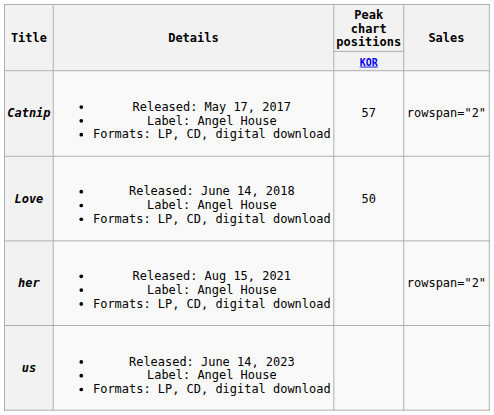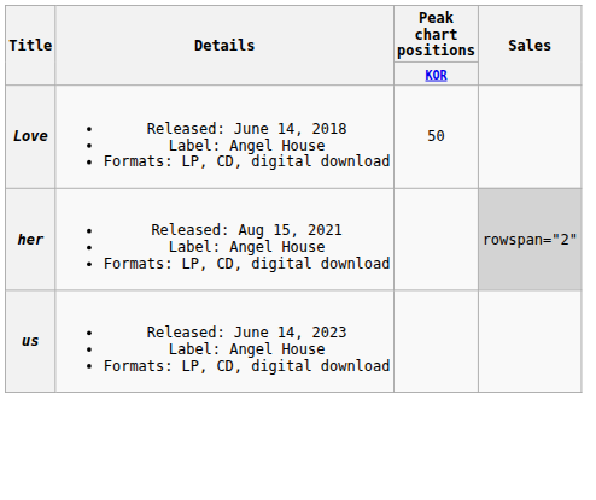- row: Catnip | Released: May 17, 2017 Label: Angel House Formats: LP, CD, digital download | 57 | rowspan="2"
her | Sales: no background -> lightgrey background
